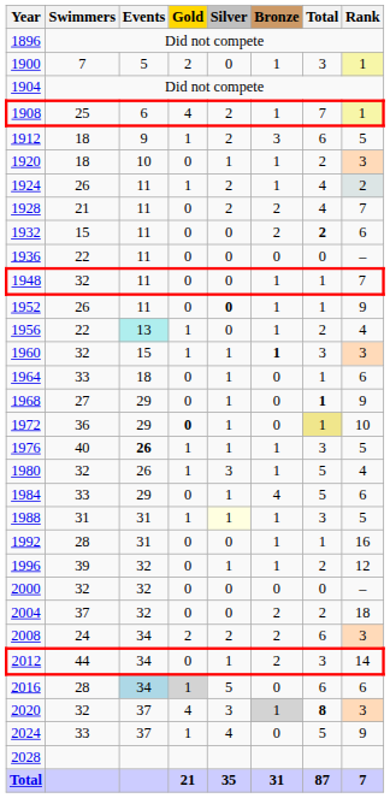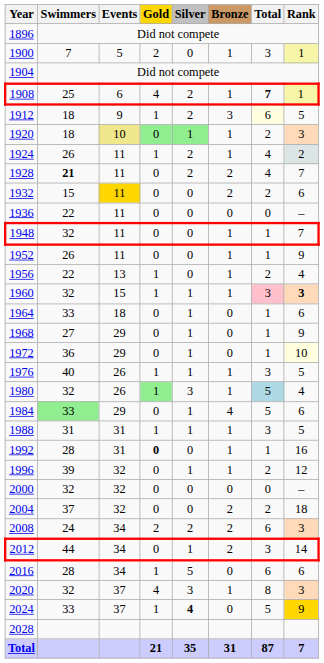1908 | Total: normal -> bold
1912 | Total: no background -> lightyellow background
1920 | Events: no background -> khaki background
1920 | Gold: no background -> lightgreen background
1920 | Silver: no background -> lightgreen background
1928 | Swimmers: normal -> bold
1932 | Events: no background -> gold background
1932 | Total: bold -> normal
1952 | Silver: bold -> normal
1956 | Events: paleturquoise background -> no background
1960 | Bronze: bold -> normal
1960 | Total: no background -> pink background
1960 | Rank: normal -> bold
1968 | Total: bold -> normal
1972 | Gold: bold -> normal
1972 | Total: khaki background -> no background
1972 | Rank: no background -> lightyellow background
1976 | Events: bold -> normal
1980 | Gold: no background -> lightgreen background
1980 | Total: no background -> lightblue background
1984 | Swimmers: no background -> lightgreen background
1988 | Silver: lightyellow background -> no background
1992 | Gold: normal -> bold
2016 | Events: lightblue background -> no background
2016 | Gold: lightgrey background -> no background
2020 | Bronze: lightgrey background -> no background
2020 | Total: bold -> normal
2024 | Silver: normal -> bold
2024 | Rank: no background -> gold background
